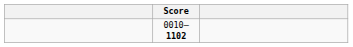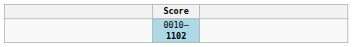row 2 | Score: no background -> lightblue background
